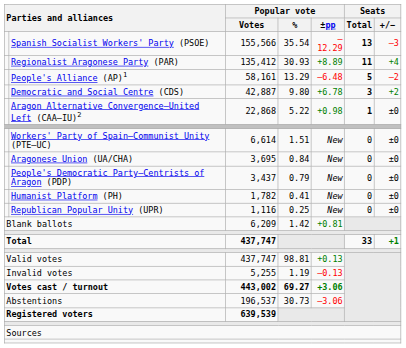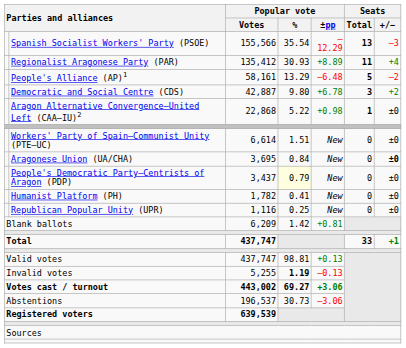Aragonese Union (UA/CHA) | Seats / +/−: normal -> bold
People's Democratic Party–Centrists of Aragon (PDP) | Popular vote / %: no background -> lightyellow background
Invalid votes | Popular vote / %: normal -> bold
